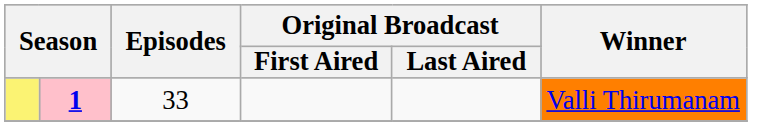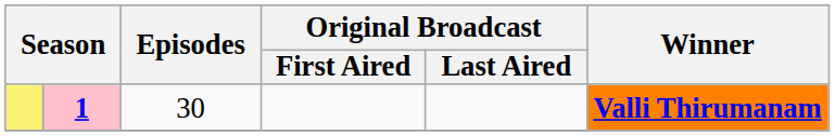row 3 | Episodes: 33 -> 30
row 3 | Winner: normal -> bold
